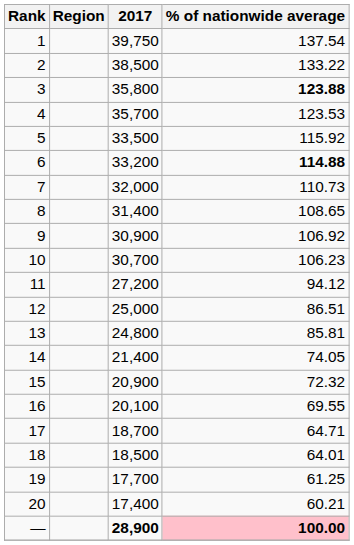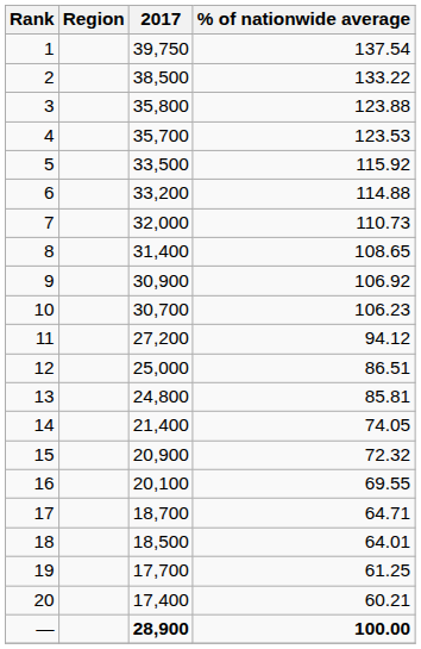3 | % of nationwide average: bold -> normal
6 | % of nationwide average: bold -> normal
— | % of nationwide average: pink background -> no background
